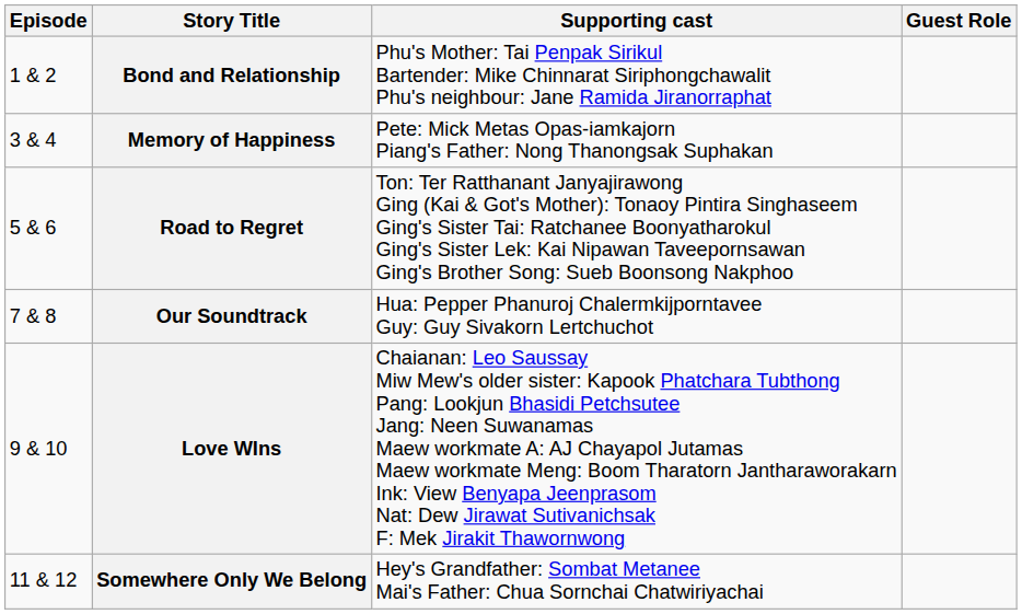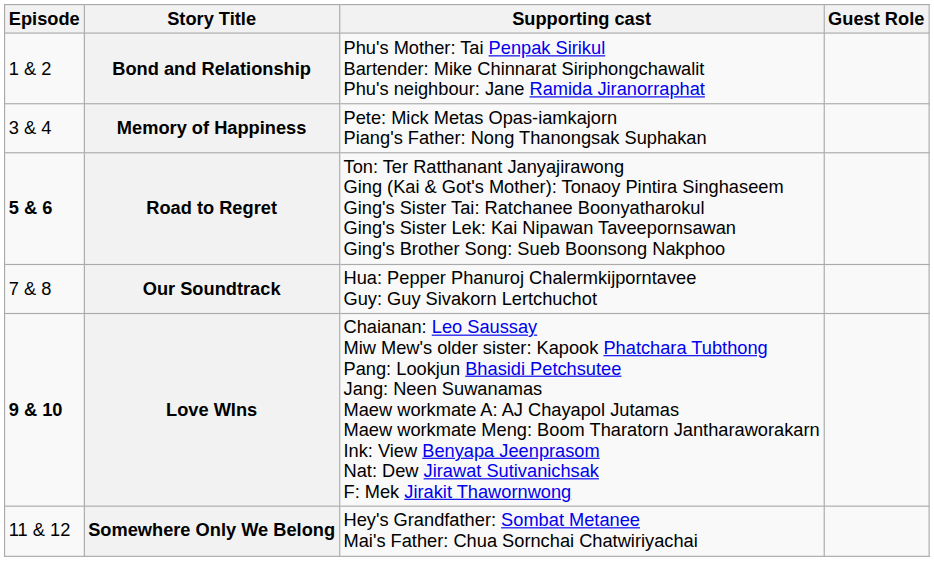Road to Regret | Episode: normal -> bold
Love WIns | Episode: normal -> bold
